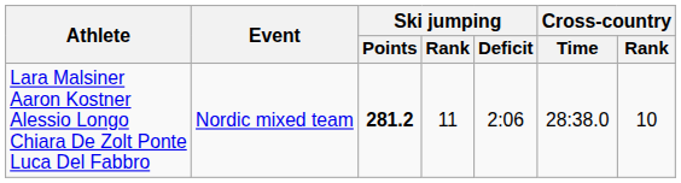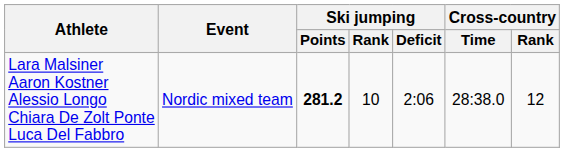row 3 | Ski jumping / Rank: 11 -> 10
row 3 | Cross-country / Rank: 10 -> 12
